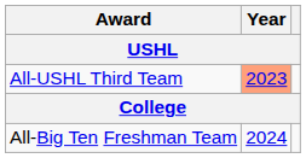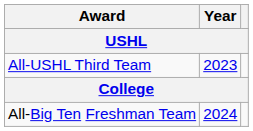row 3 | Year: lightsalmon background -> no background
